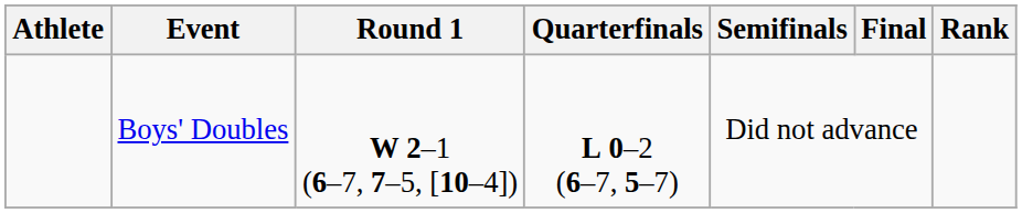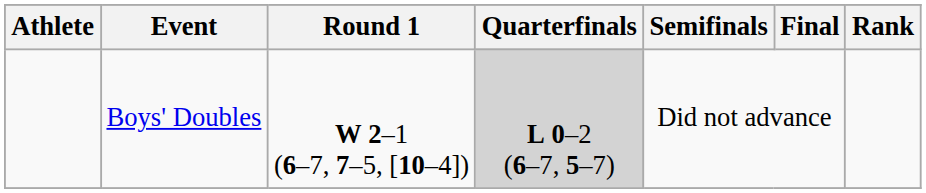Boys' Doubles | Quarterfinals: no background -> lightgrey background
